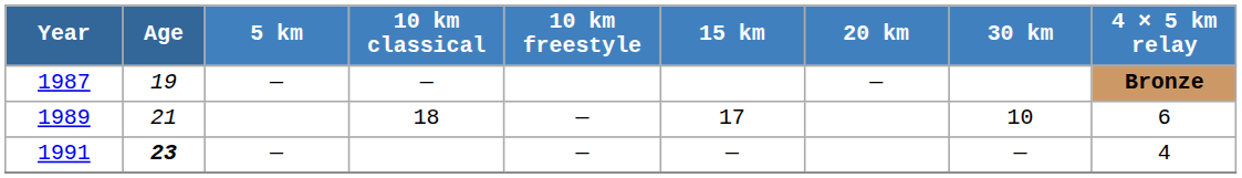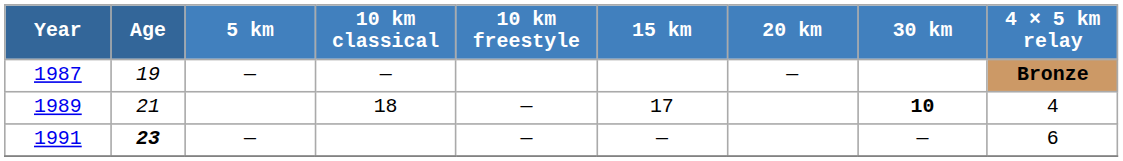1989 | 30 km: normal -> bold
1989 | 4 × 5 km relay: 6 -> 4
1991 | 4 × 5 km relay: 4 -> 6
